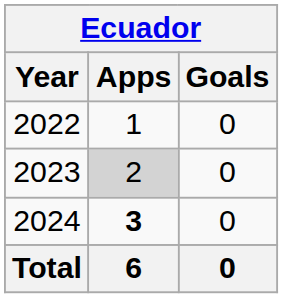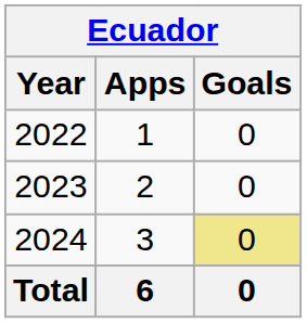2023 | Apps: lightgrey background -> no background
2024 | Apps: bold -> normal
2024 | Goals: no background -> khaki background
